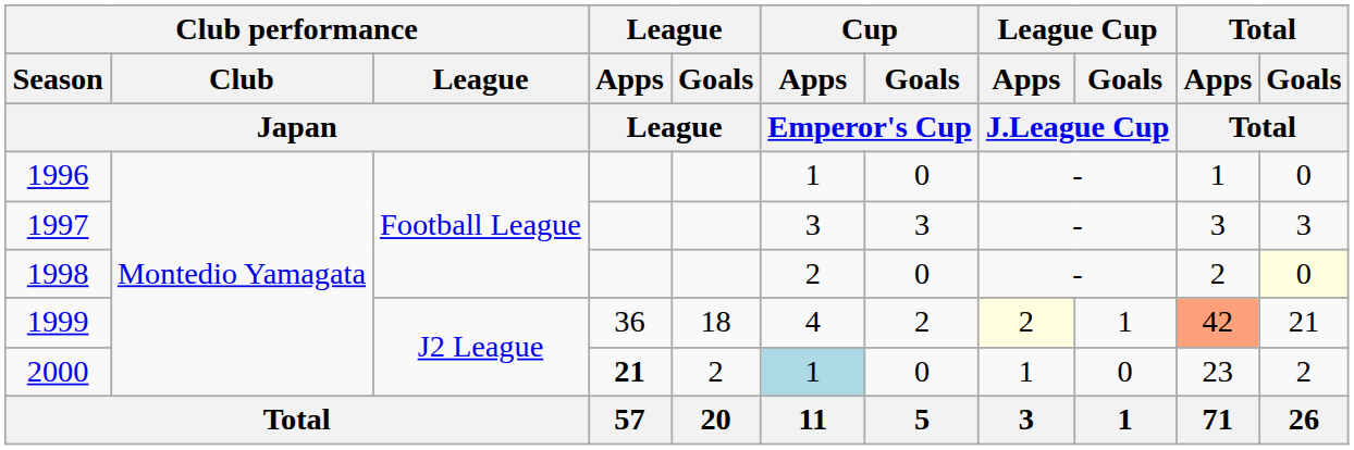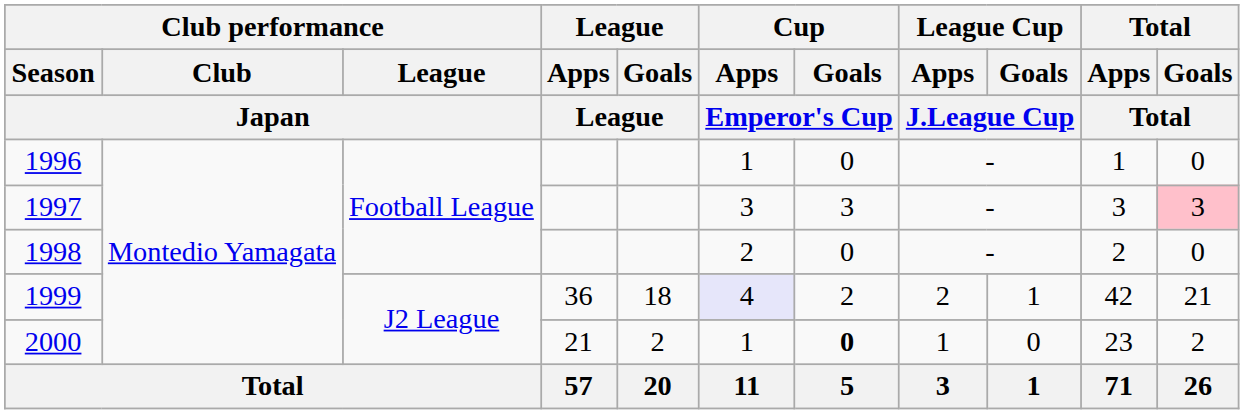1997 | Total / Goals / Total: no background -> pink background
1998 | Total / Goals / Total: lightyellow background -> no background
1999 | Cup / Apps / Emperor's Cup: no background -> lavender background
1999 | League Cup / Apps / J.League Cup: lightyellow background -> no background
1999 | Total / Apps / Total: lightsalmon background -> no background
2000 | League / Apps / League: bold -> normal
2000 | Cup / Apps / Emperor's Cup: lightblue background -> no background
2000 | Cup / Goals / Emperor's Cup: normal -> bold
